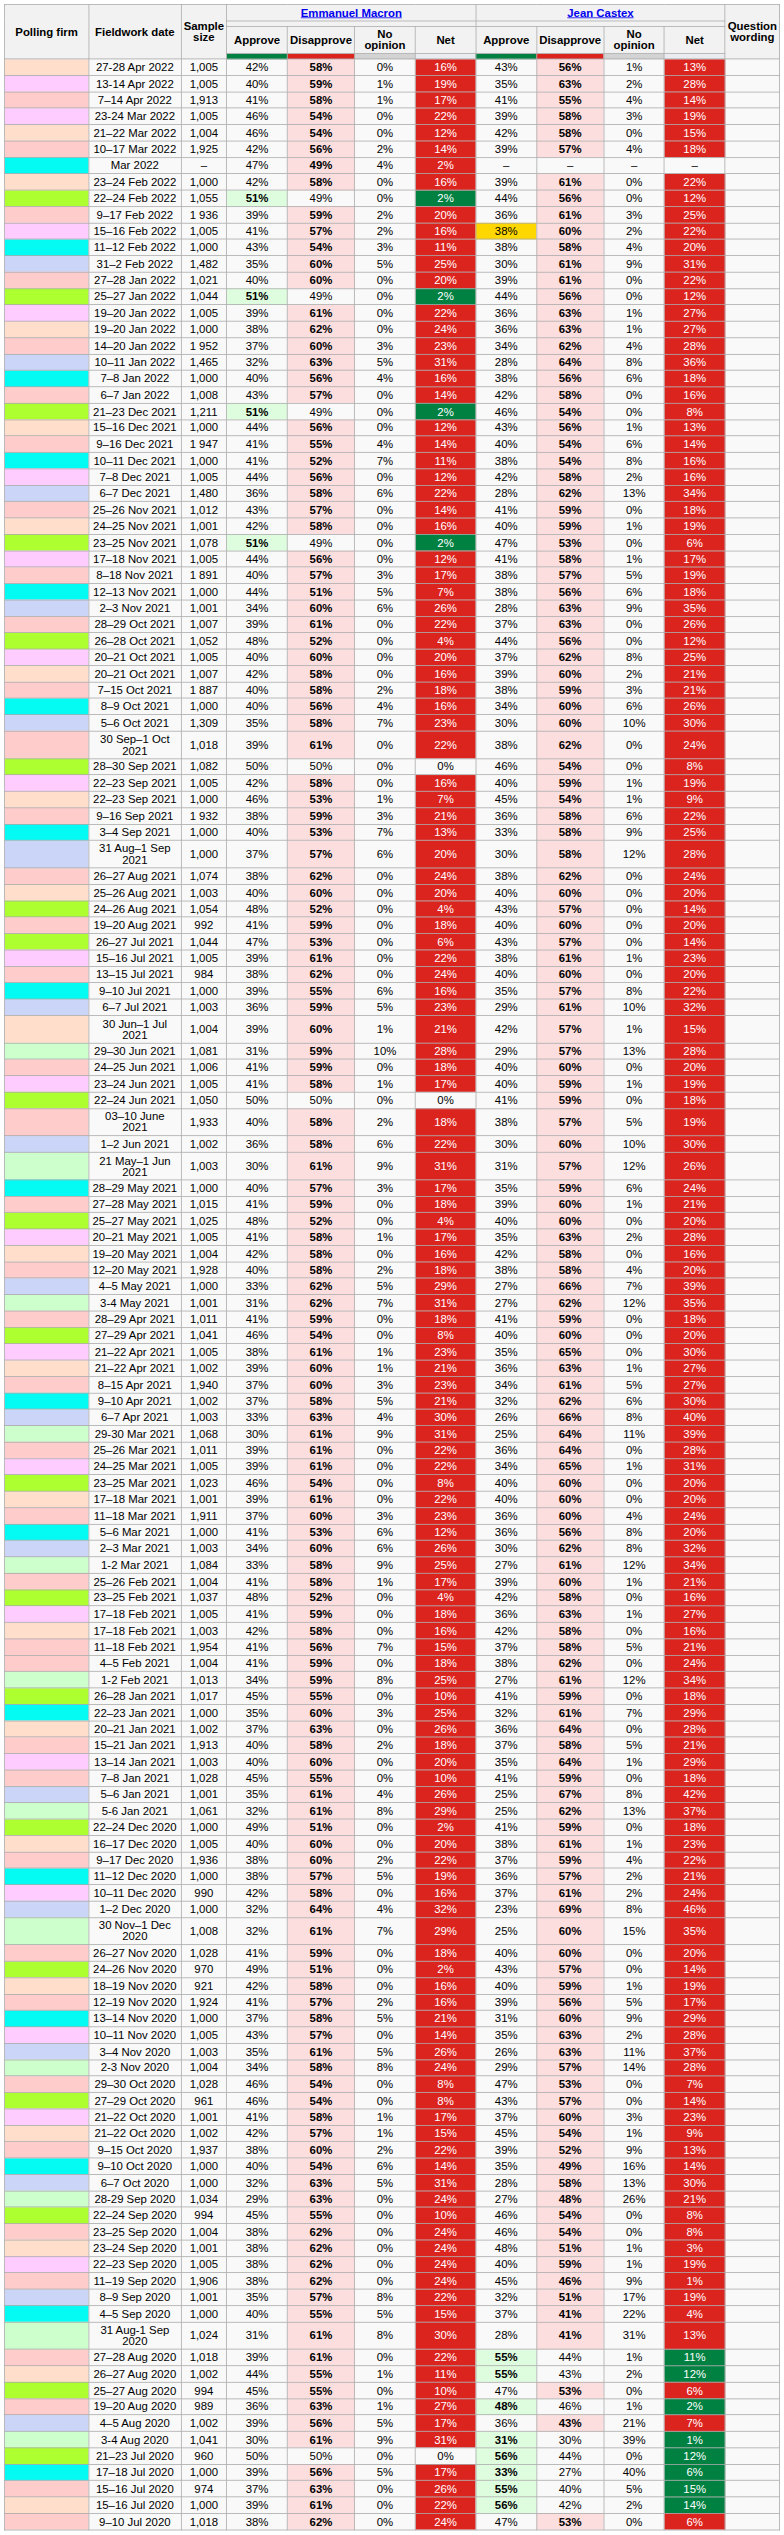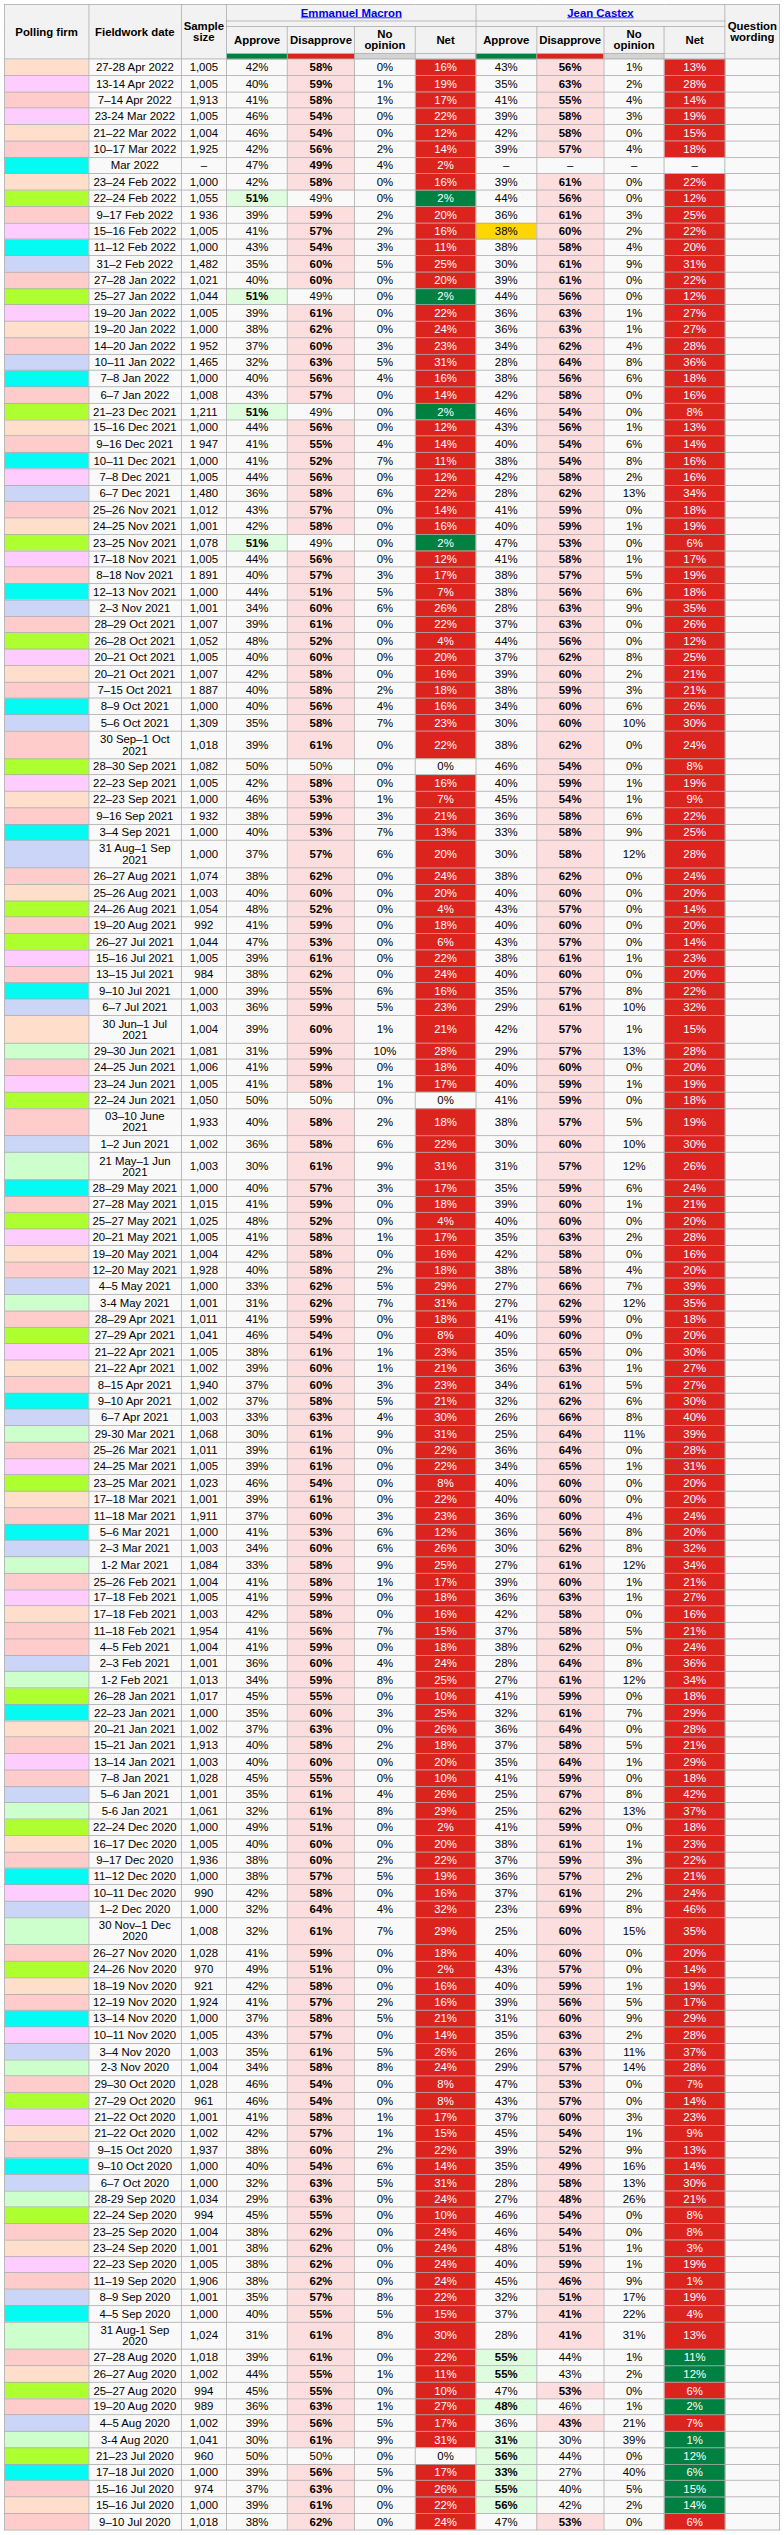- row: 23–25 Feb 2021 | 1,037 | 48% | 52% | 0% | 4% | 42% | 58% | 0% | 16%
+ row: 2–3 Feb 2021 | 1,001 | 36% | 60% | 4% | 24% | 28% | 64% | 8% | 36%
9–17 Dec 2020 | Jean Castex / No opinion: 4% -> 3%
